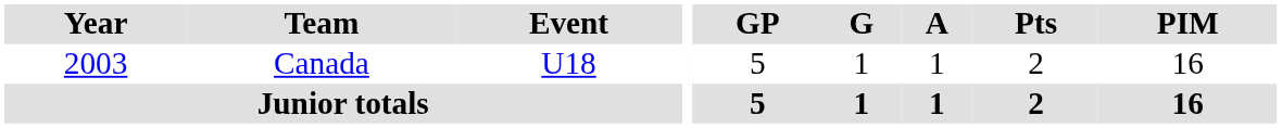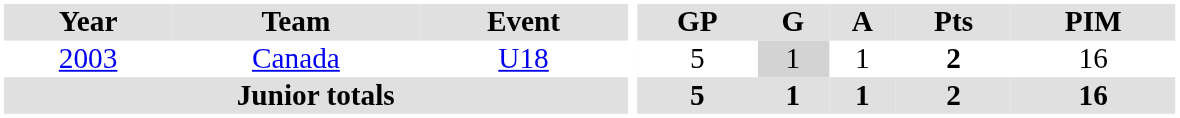Canada | G: no background -> lightgrey background
Canada | Pts: normal -> bold
